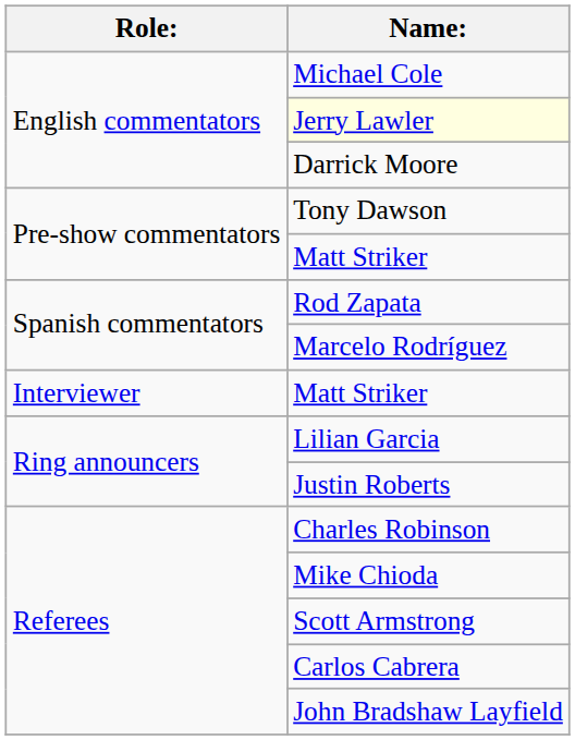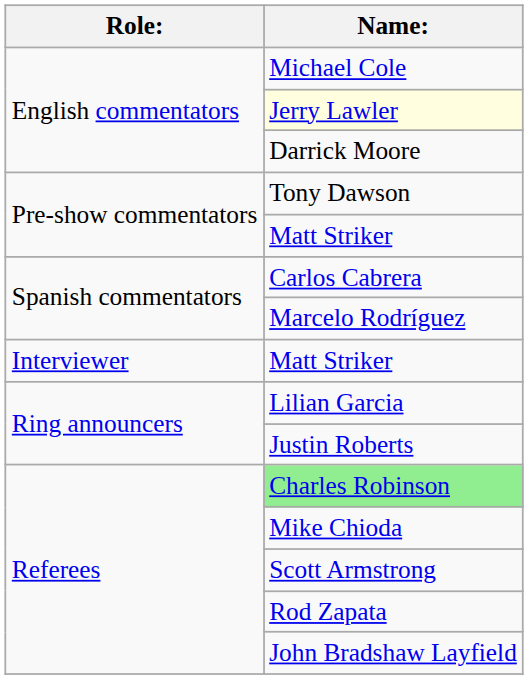row 7 | Name:: Rod Zapata -> Carlos Cabrera
row 12 | Name:: no background -> lightgreen background
row 15 | Name:: Carlos Cabrera -> Rod Zapata
